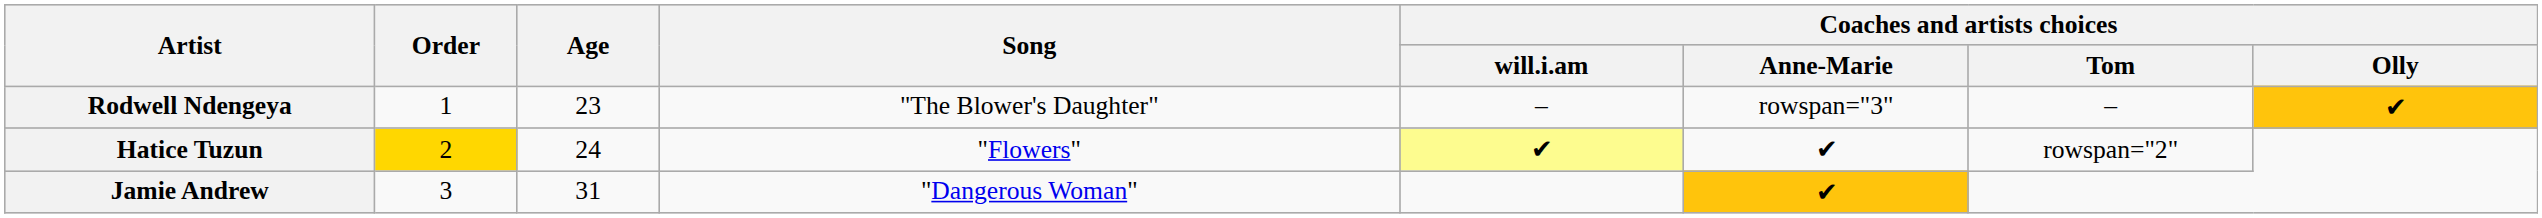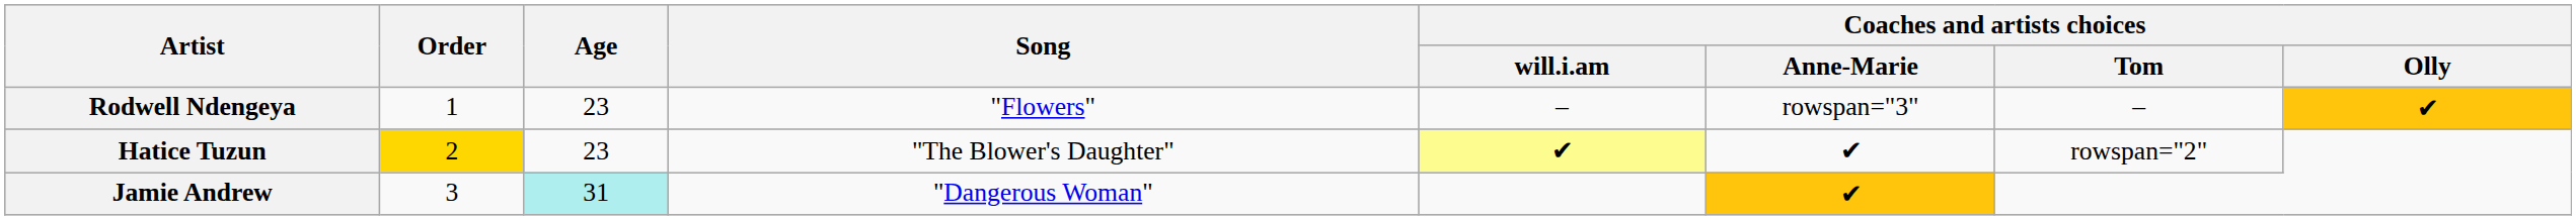Rodwell Ndengeya | Song: "The Blower's Daughter" -> "Flowers"
Hatice Tuzun | Age: 24 -> 23
Hatice Tuzun | Song: "Flowers" -> "The Blower's Daughter"
Jamie Andrew | Age: no background -> paleturquoise background
